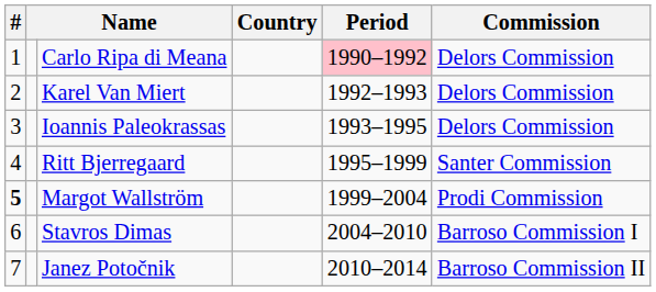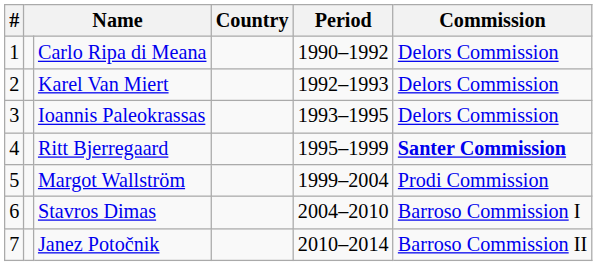Carlo Ripa di Meana | Period: pink background -> no background
Ritt Bjerregaard | Commission: normal -> bold
Margot Wallström | #: bold -> normal
